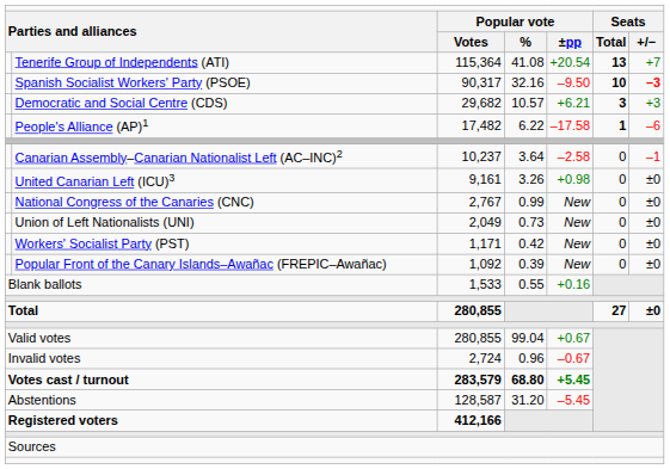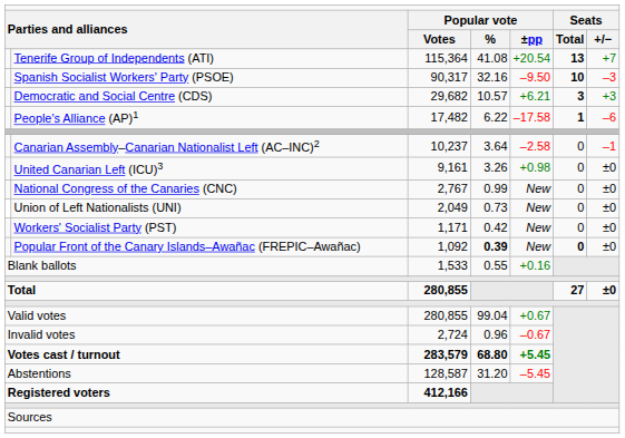Spanish Socialist Workers' Party (PSOE) | column 7: bold -> normal
Popular Front of the Canary Islands–Awañac (FREPIC–Awañac) | column 4: normal -> bold
Popular Front of the Canary Islands–Awañac (FREPIC–Awañac) | column 6: normal -> bold
